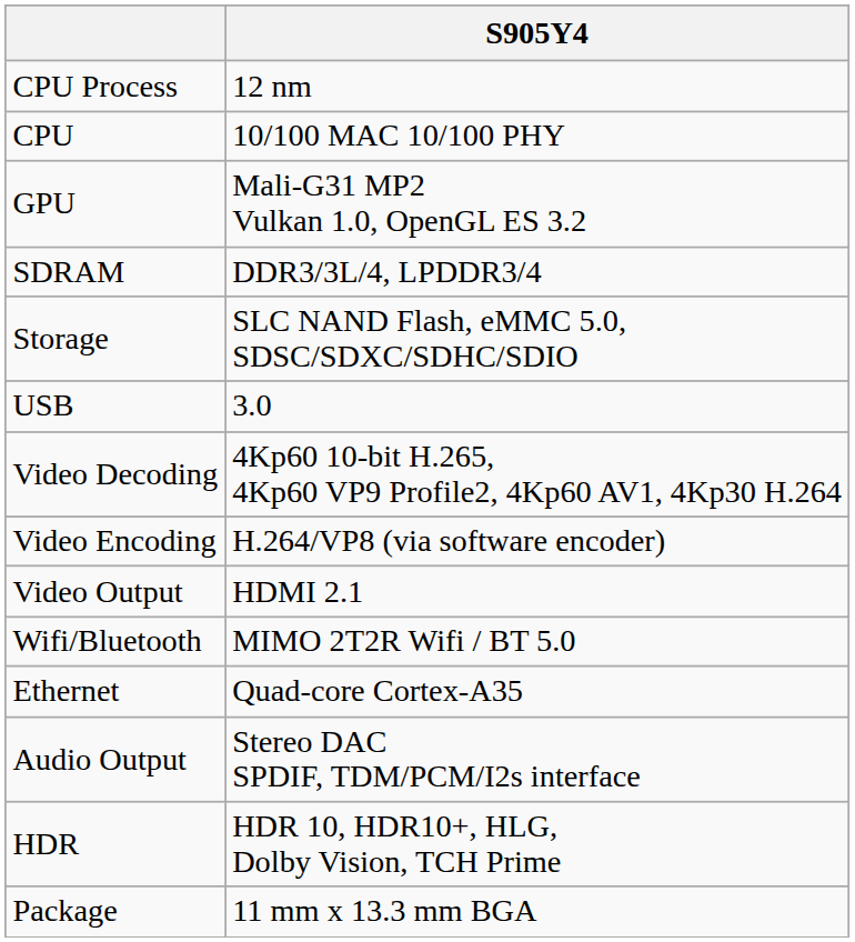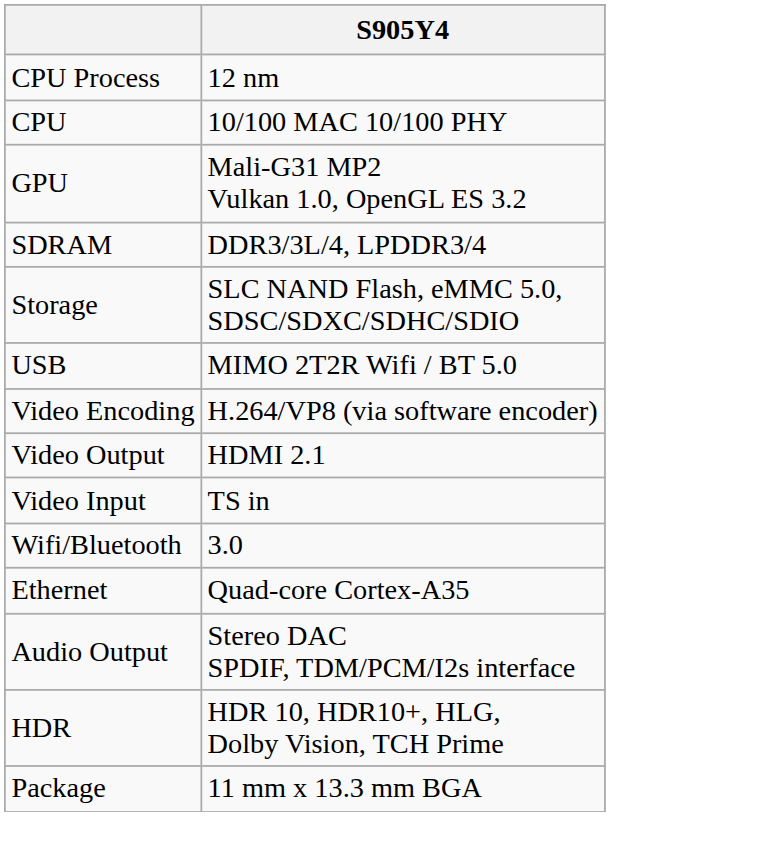USB | S905Y4: 3.0 -> MIMO 2T2R Wifi / BT 5.0
- row: Video Decoding | 4Kp60 10-bit H.265, 4Kp60 VP9 Profile2, 4Kp60 AV1, 4Kp30 H.264
+ row: Video Input | TS in
Wifi/Bluetooth | S905Y4: MIMO 2T2R Wifi / BT 5.0 -> 3.0
